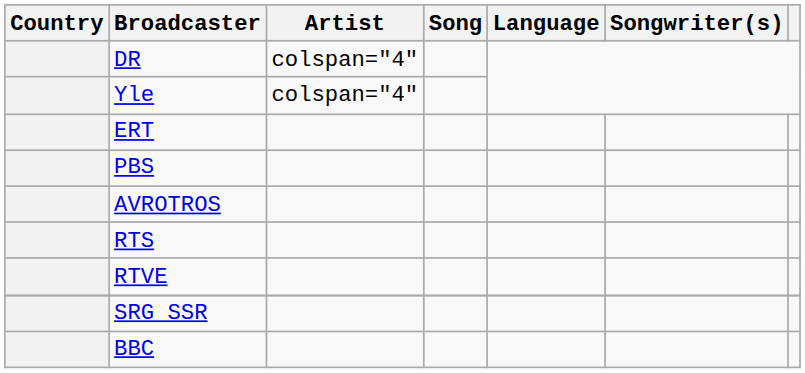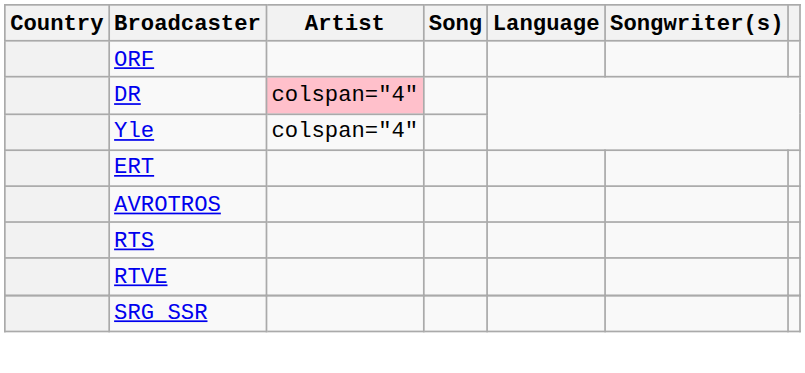+ row: ORF
DR | Artist: no background -> pink background
- row: PBS
- row: BBC
